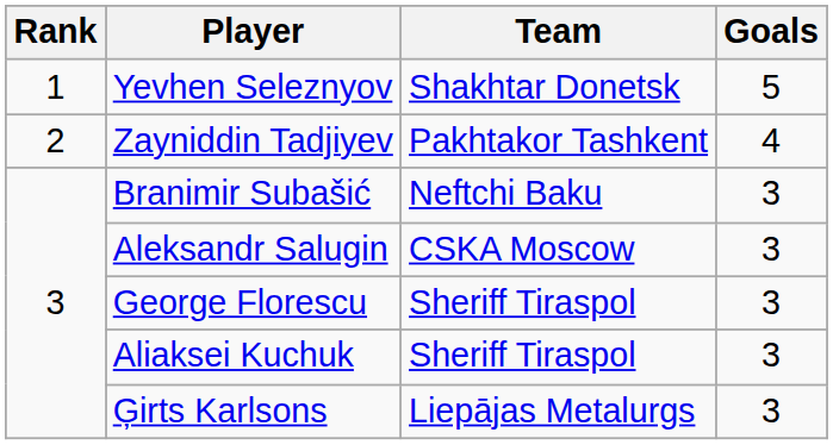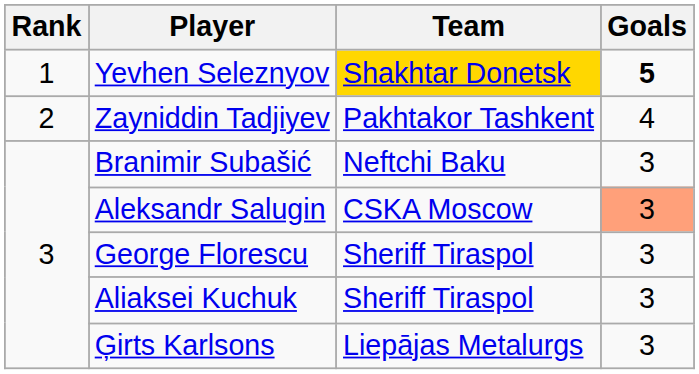Yevhen Seleznyov | Team: no background -> gold background
Yevhen Seleznyov | Goals: normal -> bold
Aleksandr Salugin | Goals: no background -> lightsalmon background
